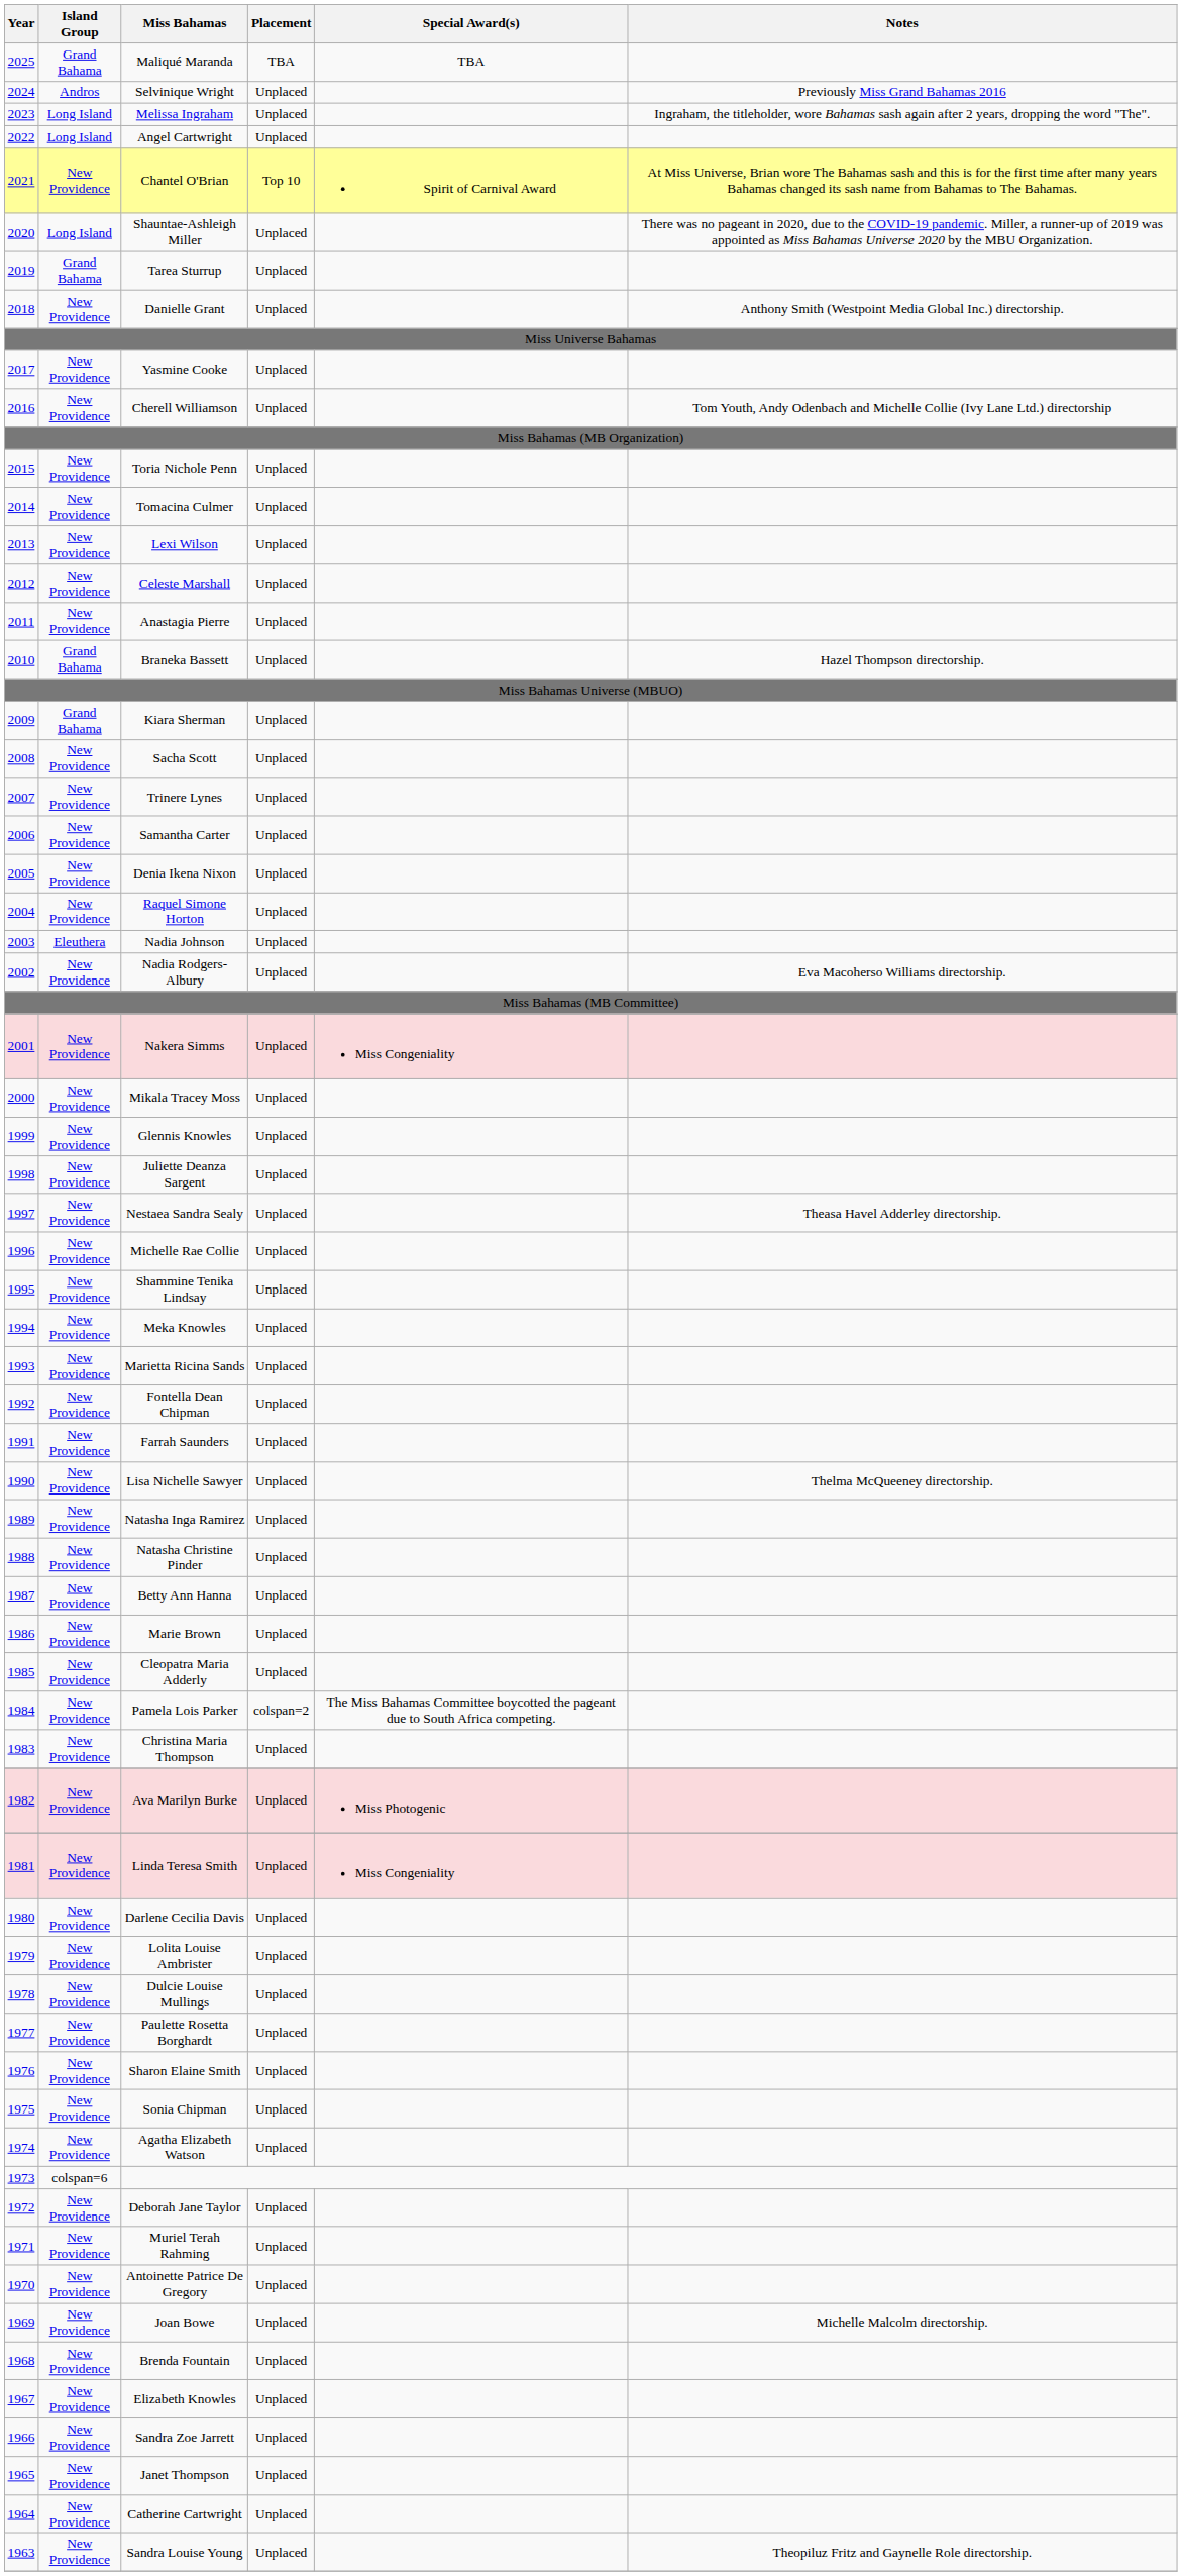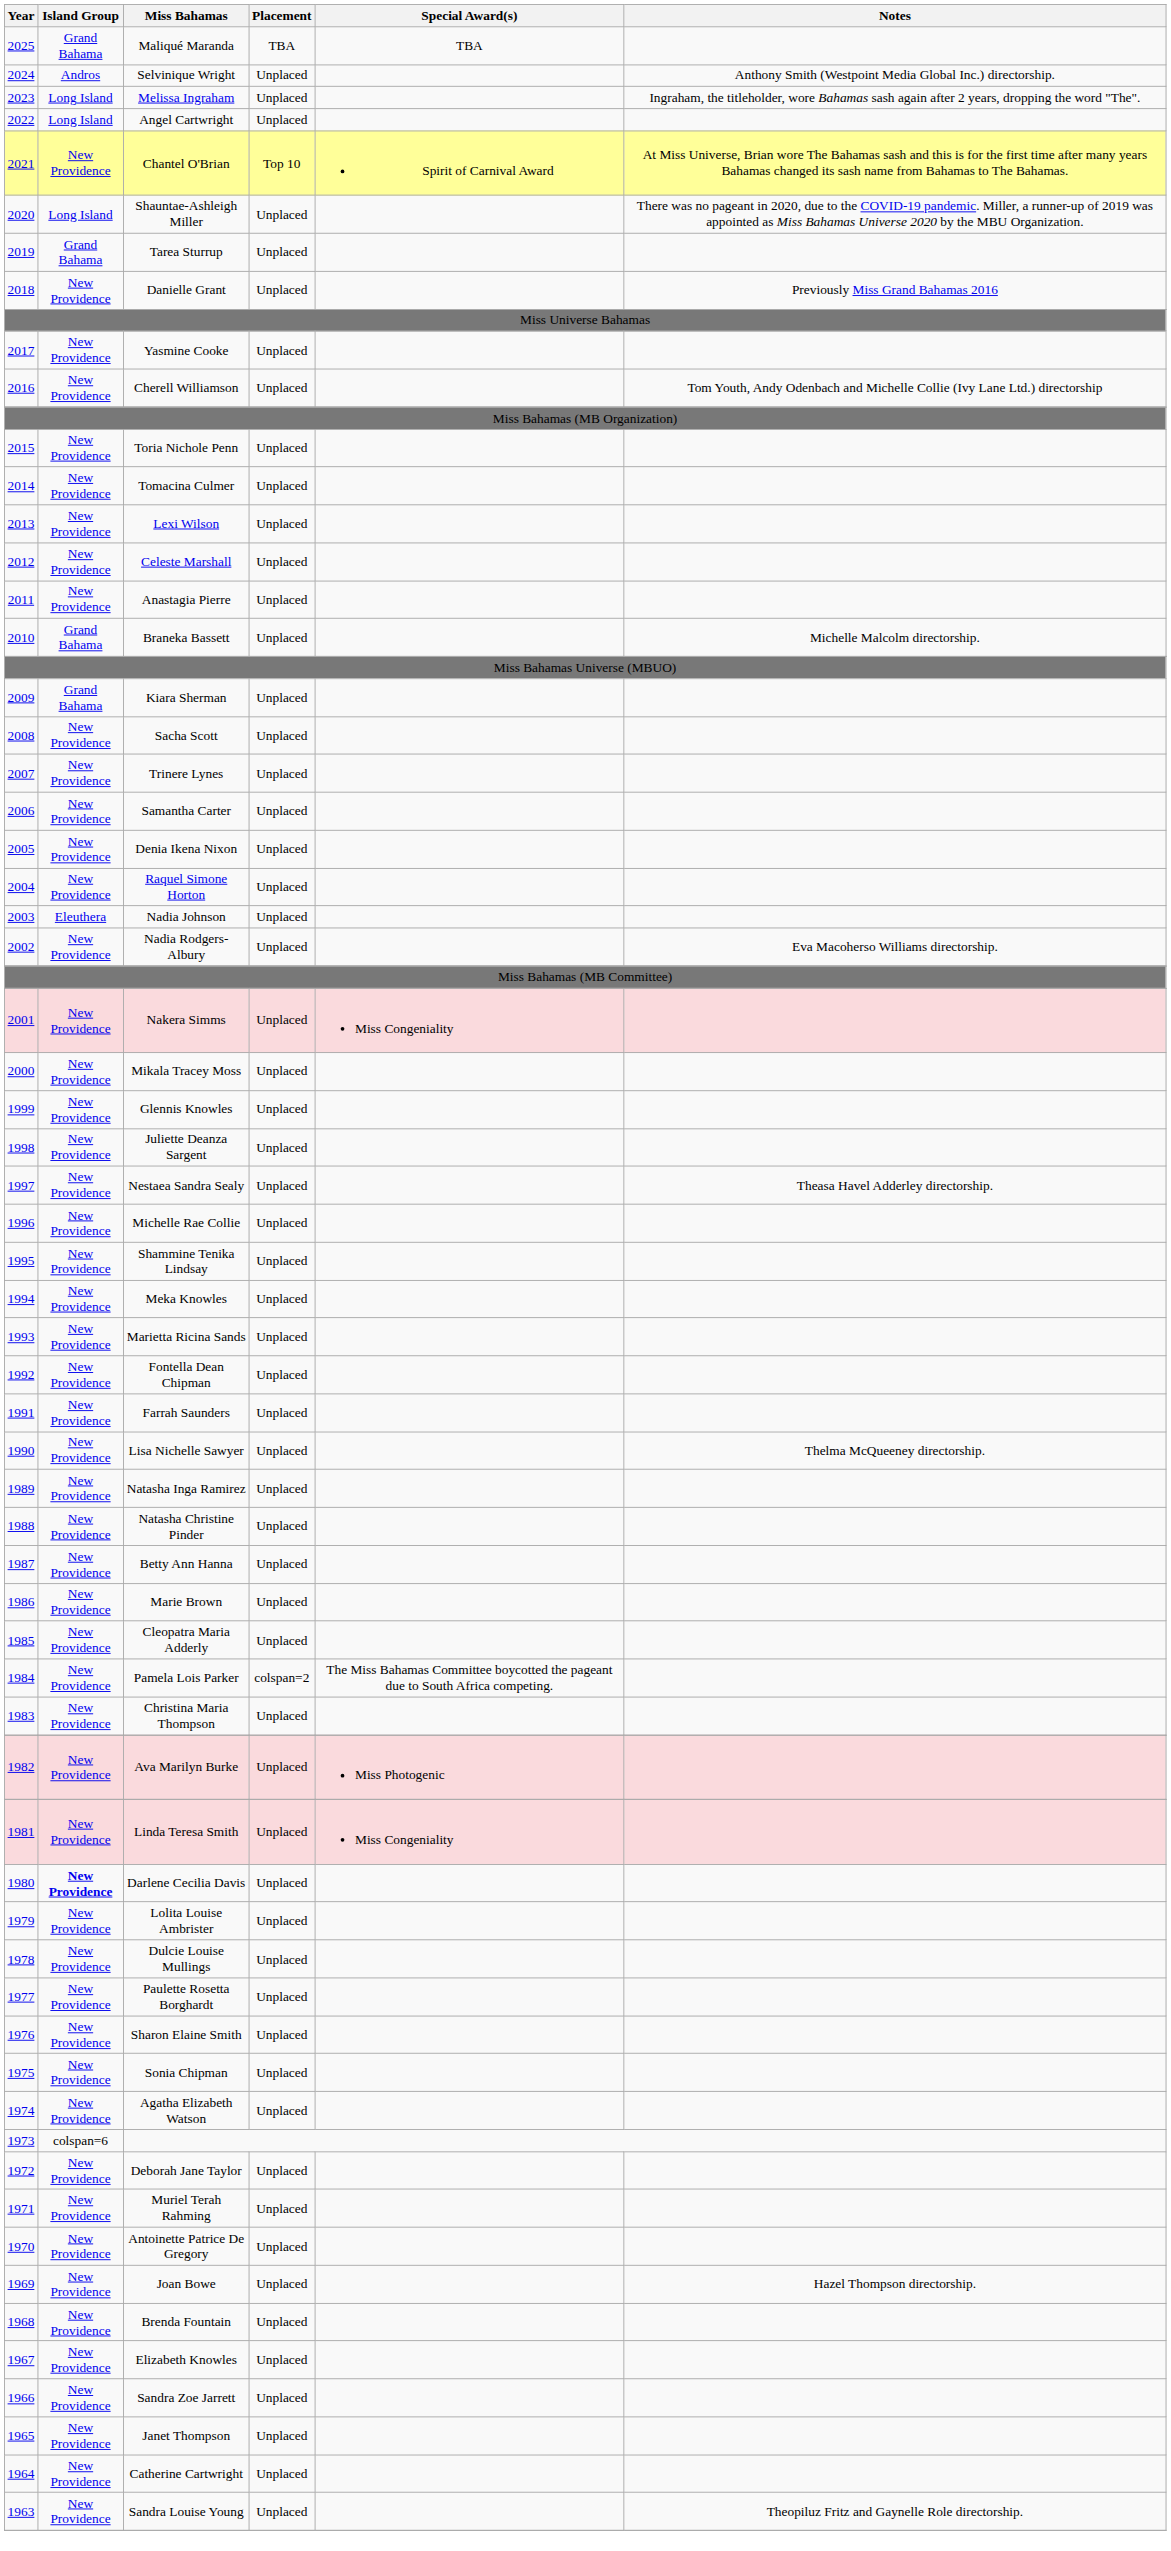Selvinique Wright | Notes: Previously Miss Grand Bahamas 2016 -> Anthony Smith (Westpoint Media Global Inc.) directorship.
Danielle Grant | Notes: Anthony Smith (Westpoint Media Global Inc.) directorship. -> Previously Miss Grand Bahamas 2016
Braneka Bassett | Notes: Hazel Thompson directorship. -> Michelle Malcolm directorship.
Darlene Cecilia Davis | Island Group: normal -> bold
Joan Bowe | Notes: Michelle Malcolm directorship. -> Hazel Thompson directorship.
